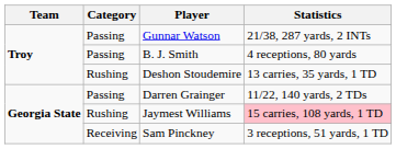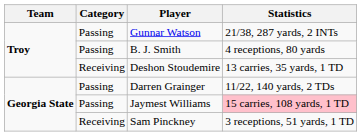Deshon Stoudemire | Category: Rushing -> Receiving
Jaymest Williams | Category: Rushing -> Passing
